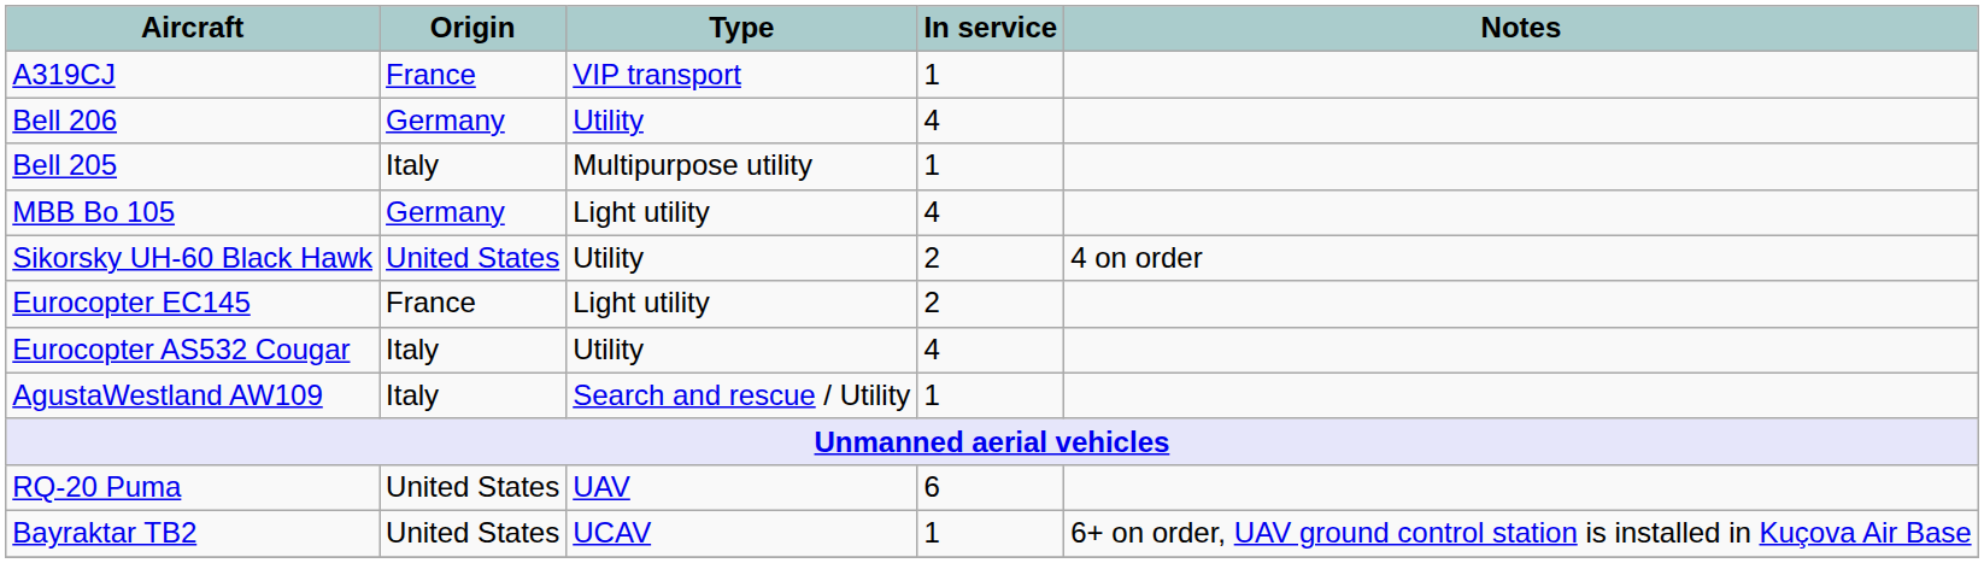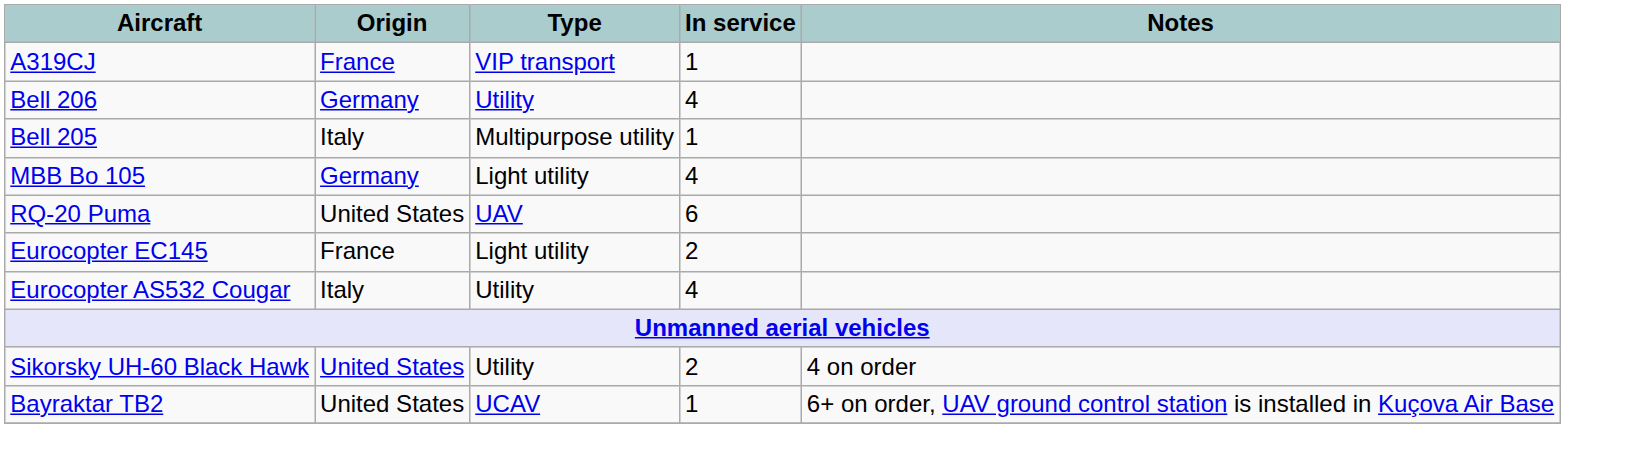rows swapped: Sikorsky UH-60 Black Hawk <-> RQ-20 Puma
- row: AgustaWestland AW109 | Italy | Search and rescue / Utility | 1
